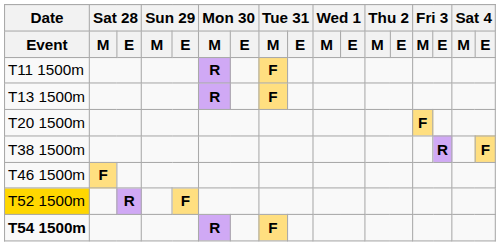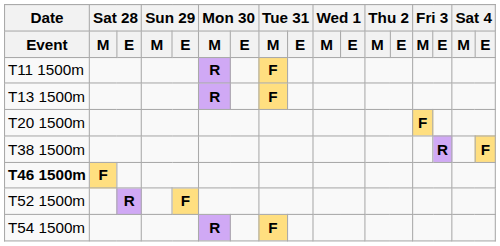T46 1500m | Date / Event: normal -> bold
T52 1500m | Date / Event: gold background -> no background
T54 1500m | Date / Event: bold -> normal
